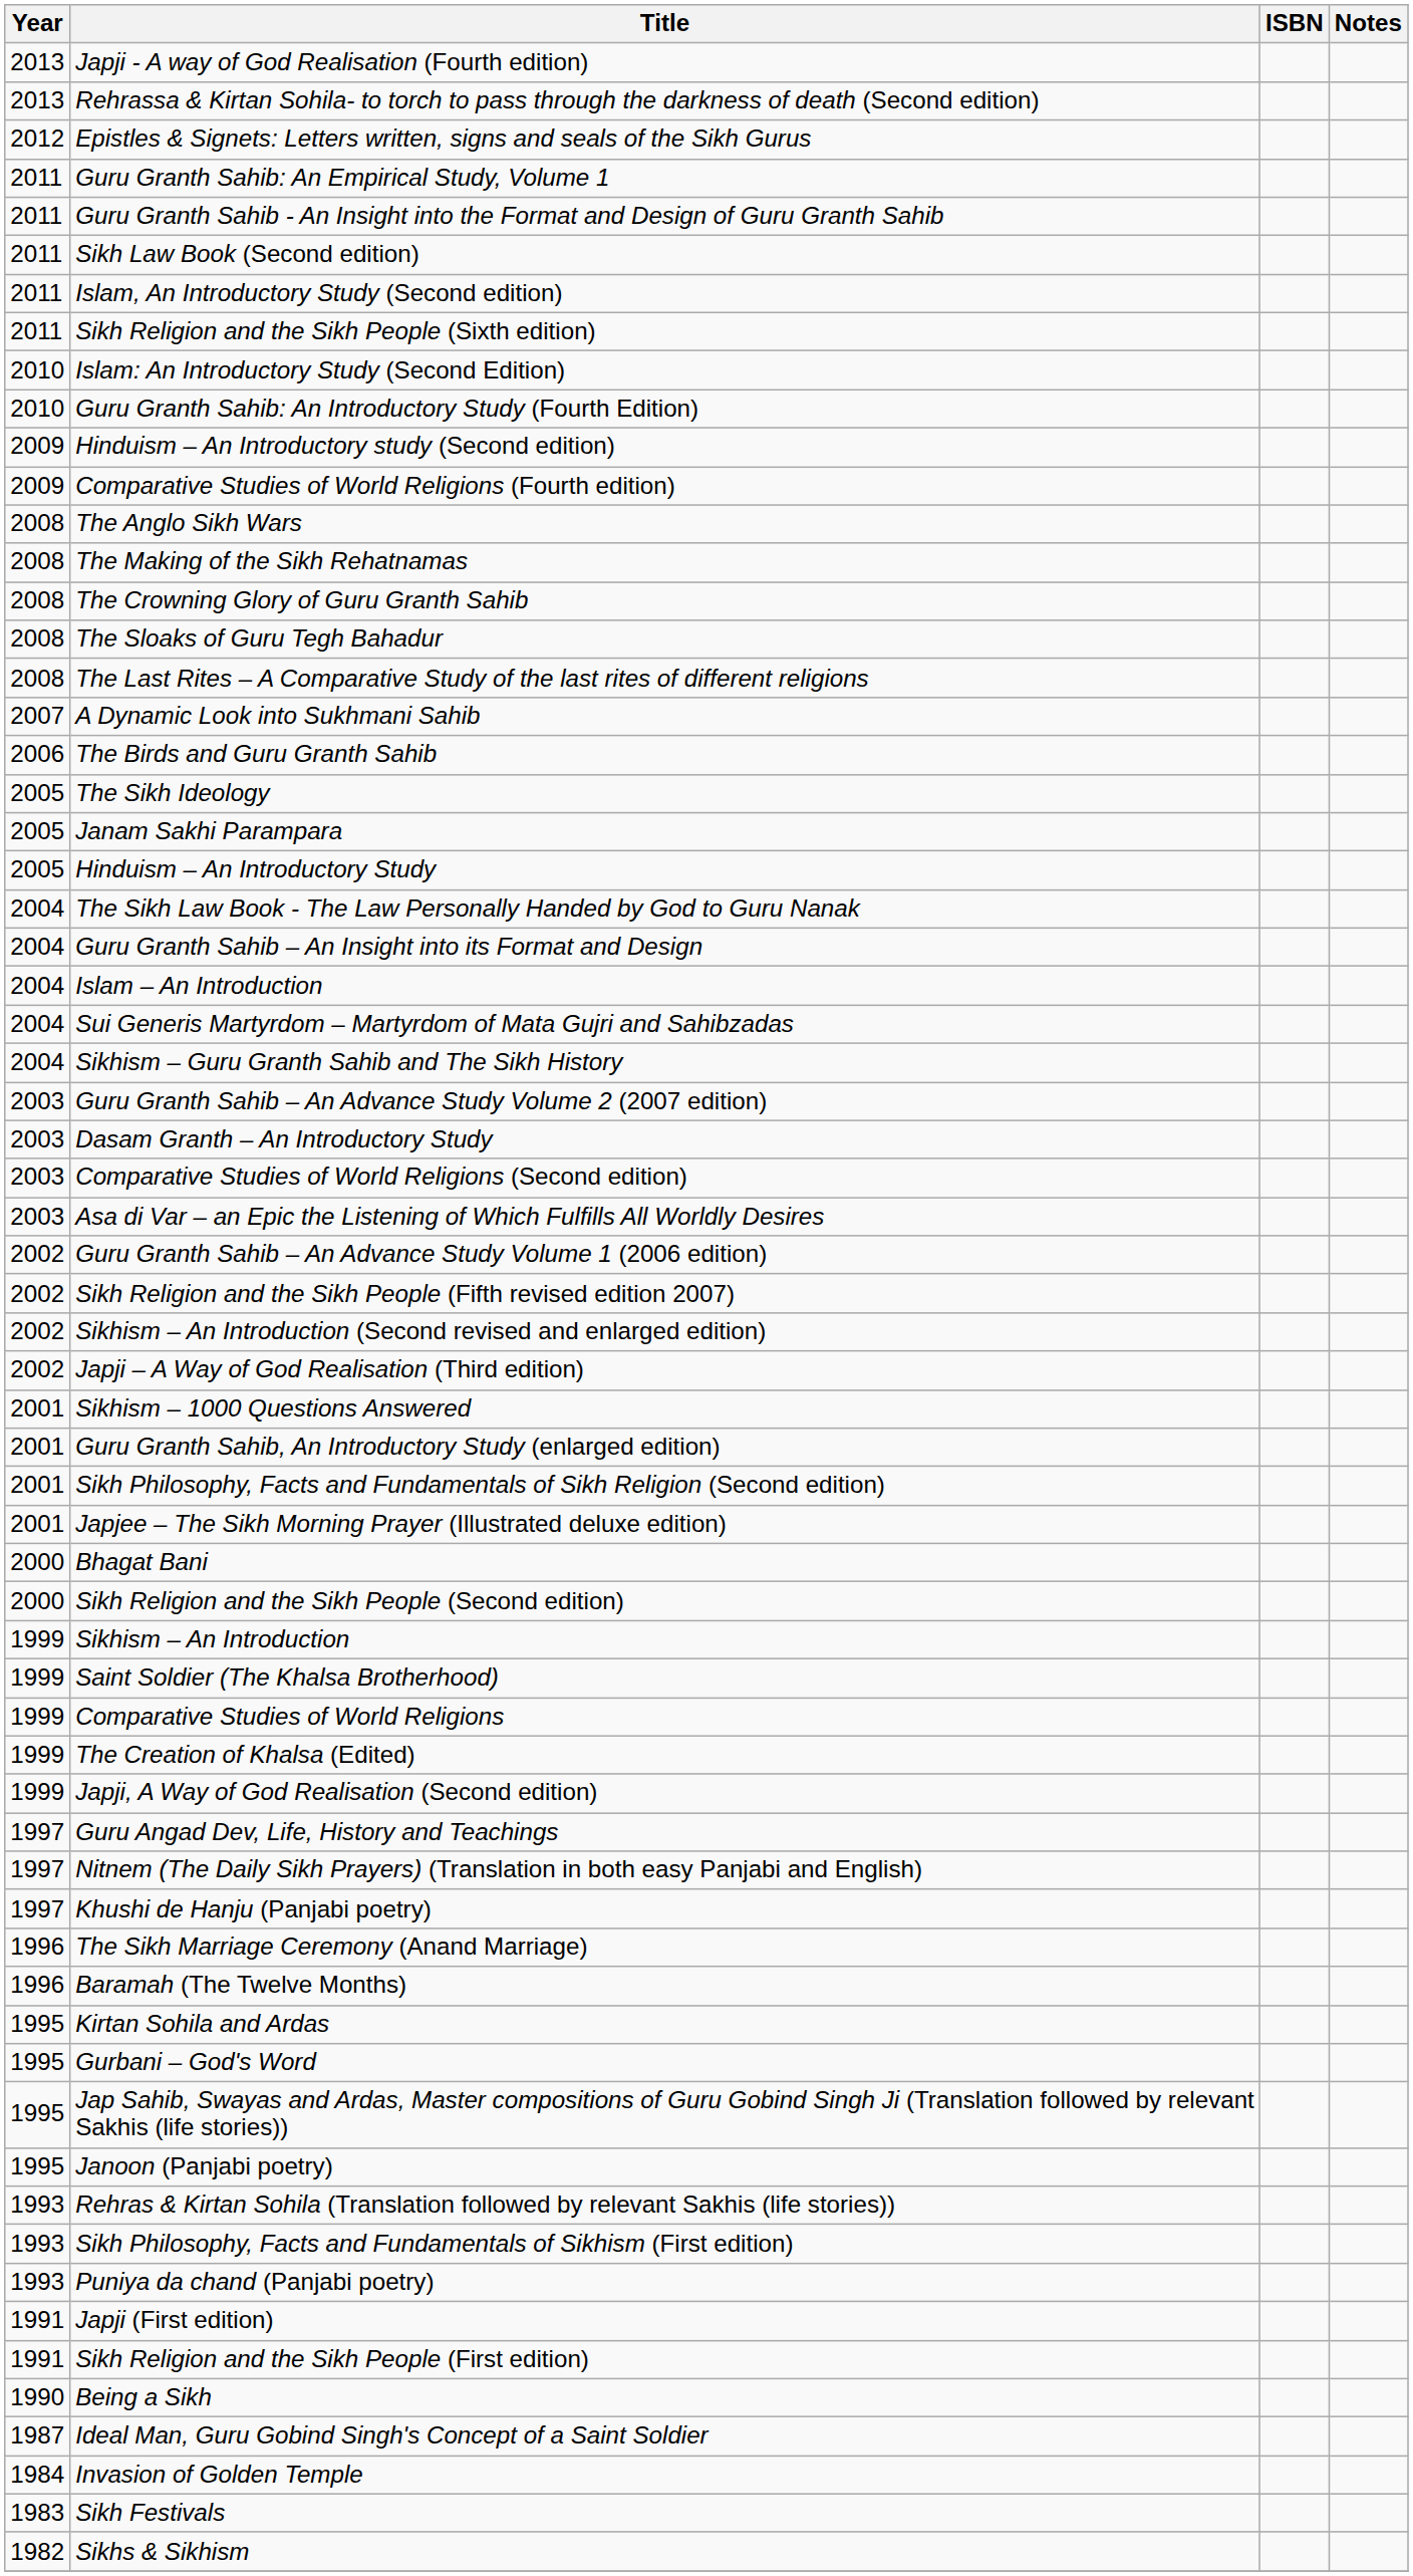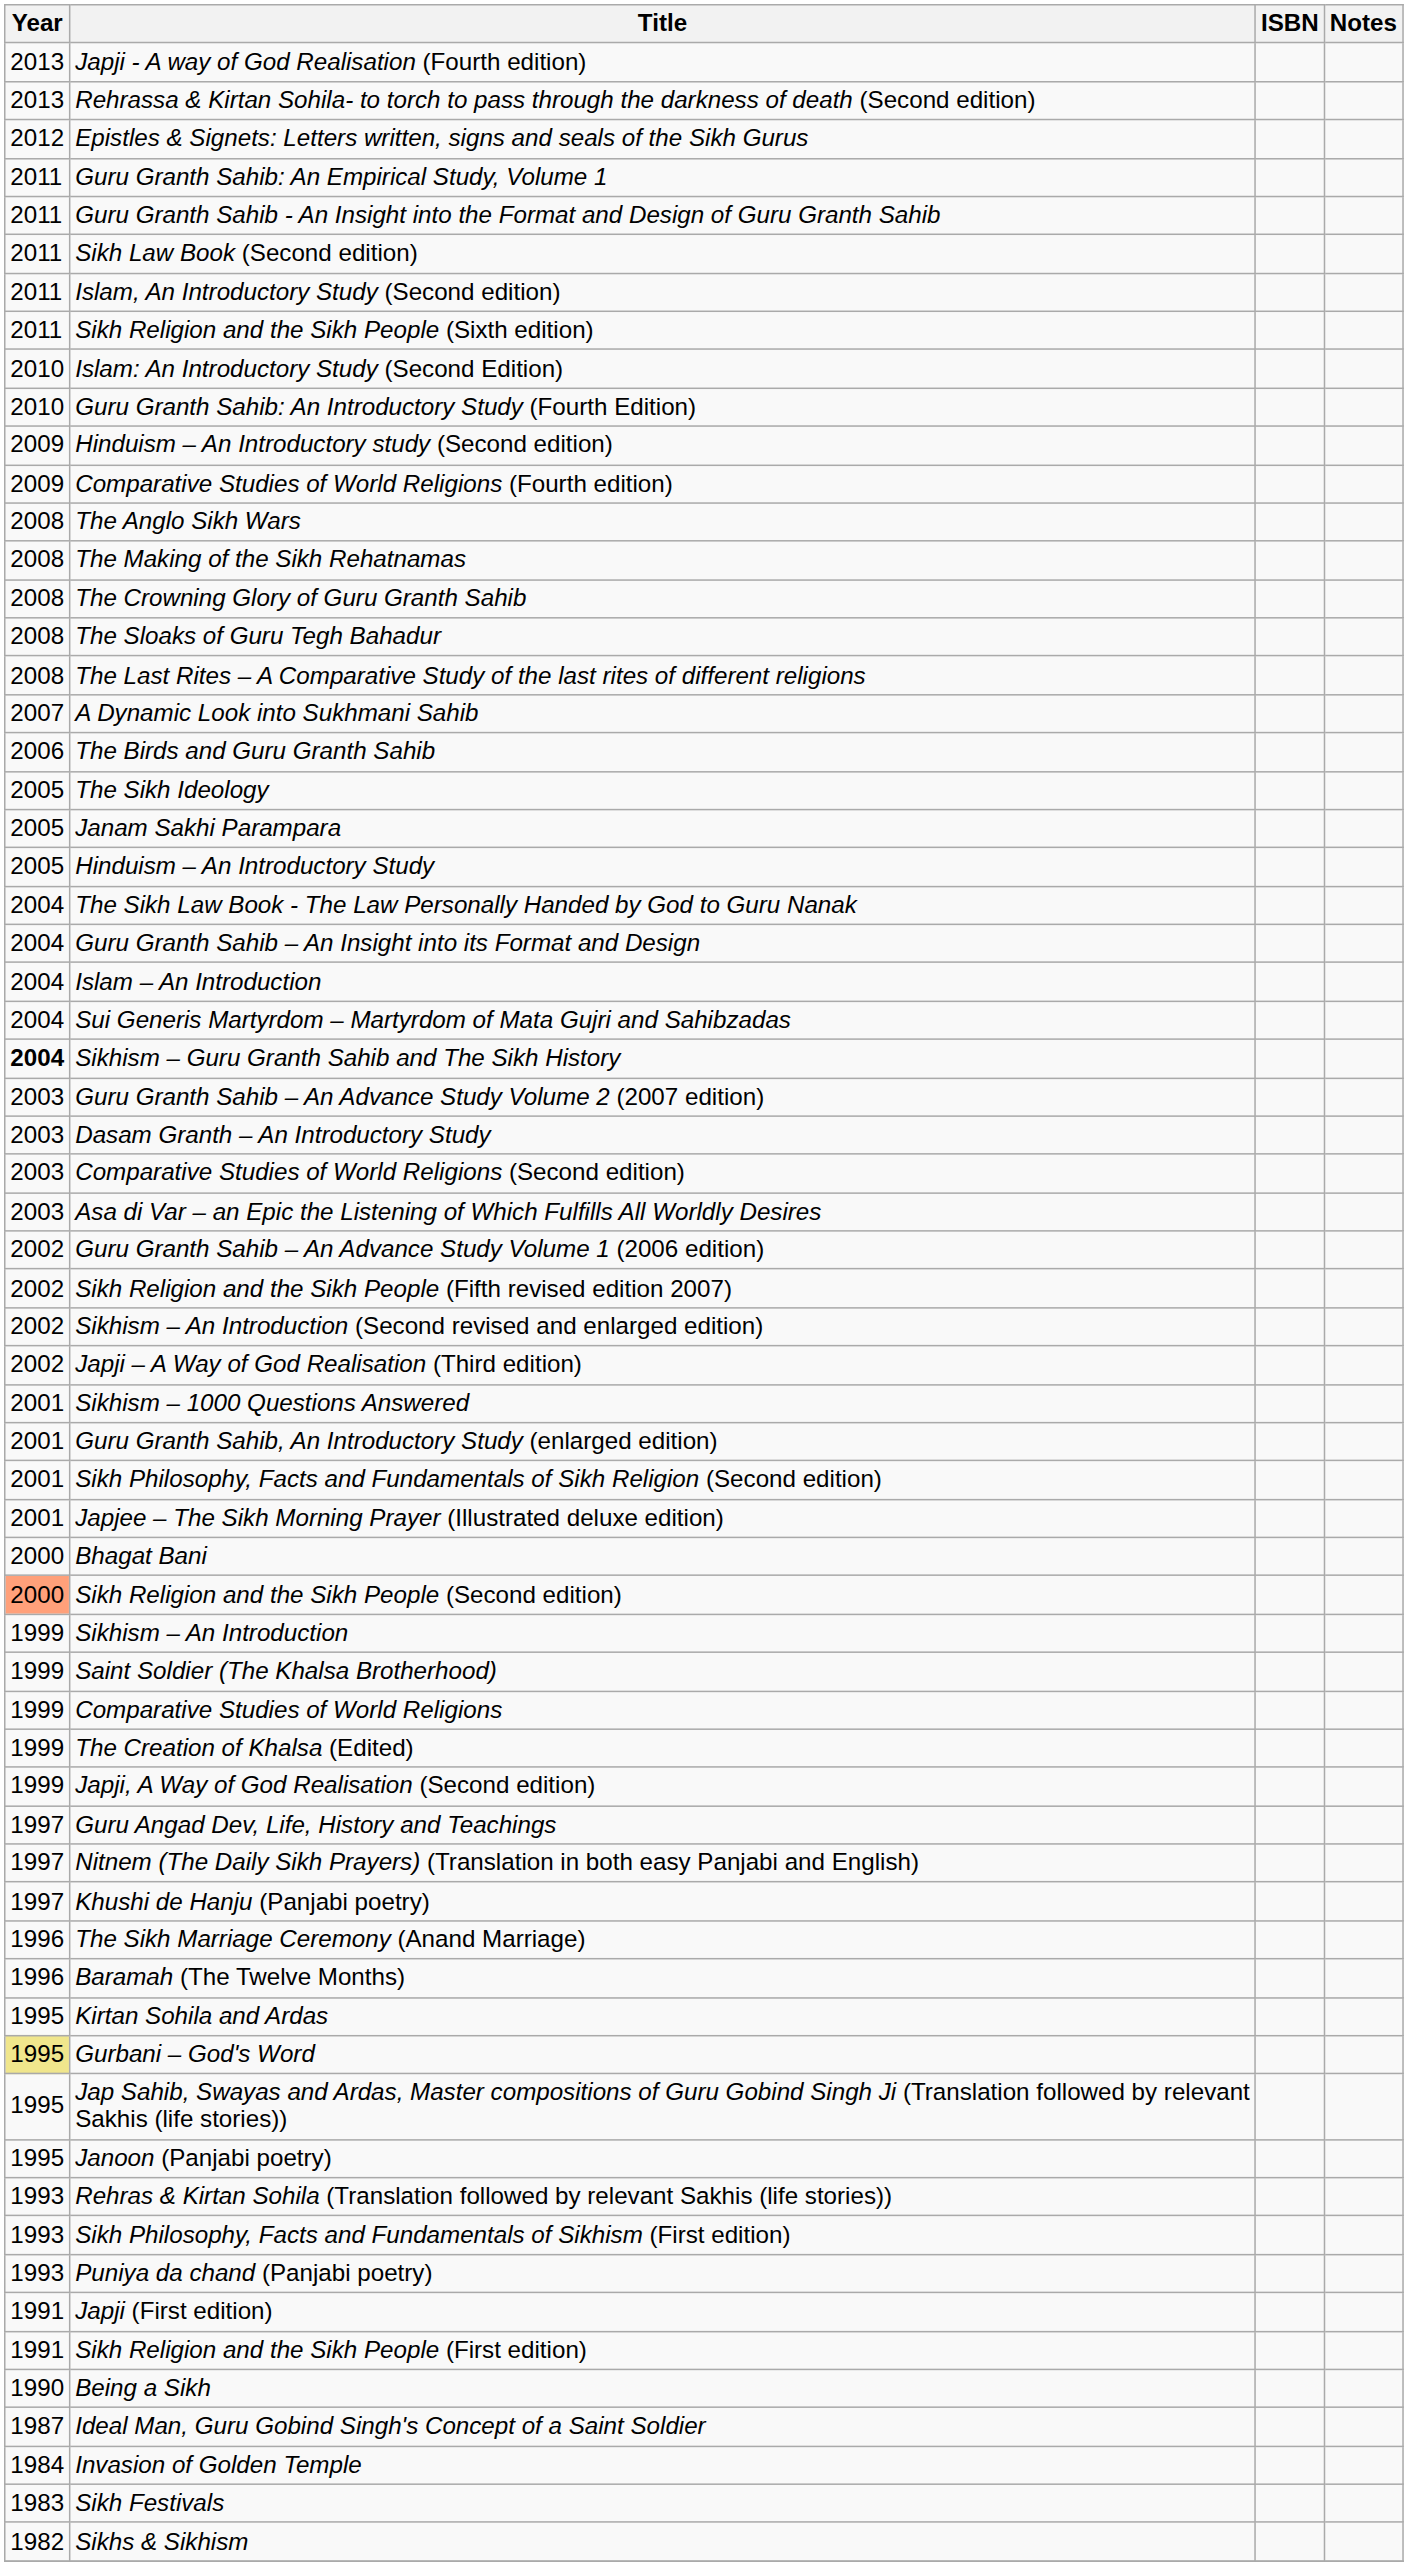Sikhism – Guru Granth Sahib and The Sikh History | Year: normal -> bold
Sikh Religion and the Sikh People (Second edition) | Year: no background -> lightsalmon background
Gurbani – God's Word | Year: no background -> khaki background
